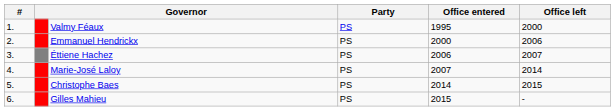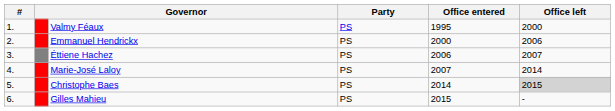Christophe Baes | Office left: no background -> lightgrey background
